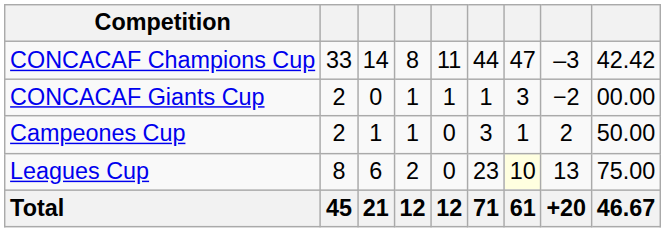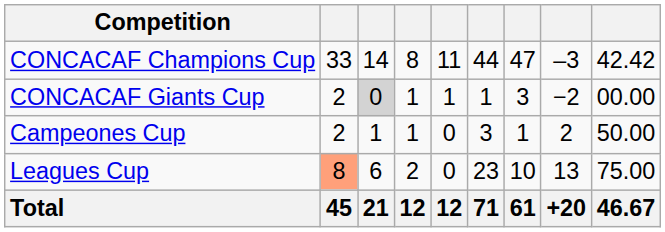CONCACAF Giants Cup | column 3: no background -> lightgrey background
Leagues Cup | column 2: no background -> lightsalmon background
Leagues Cup | column 7: lightyellow background -> no background
